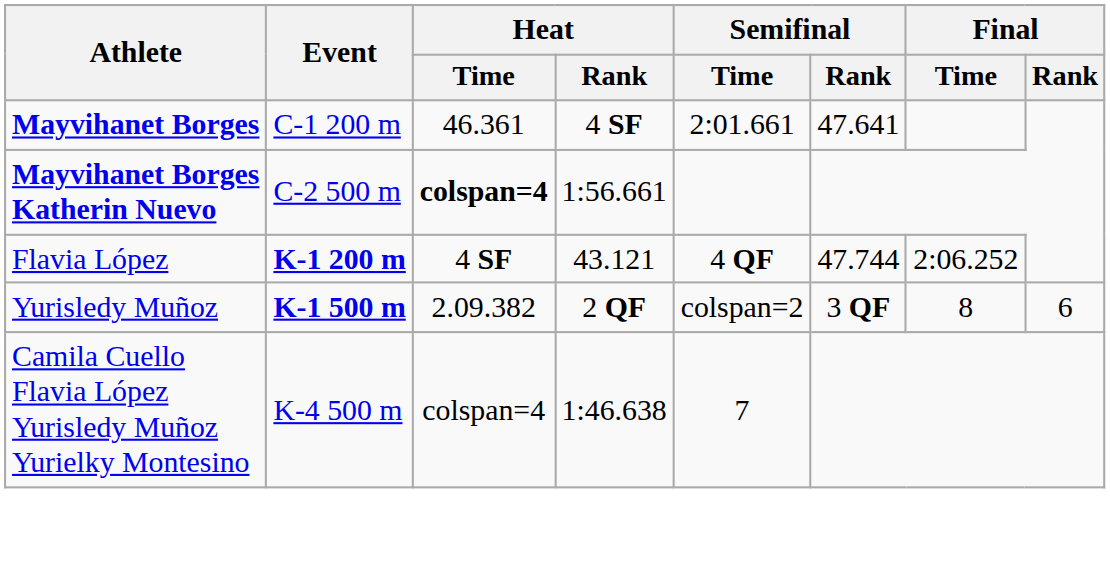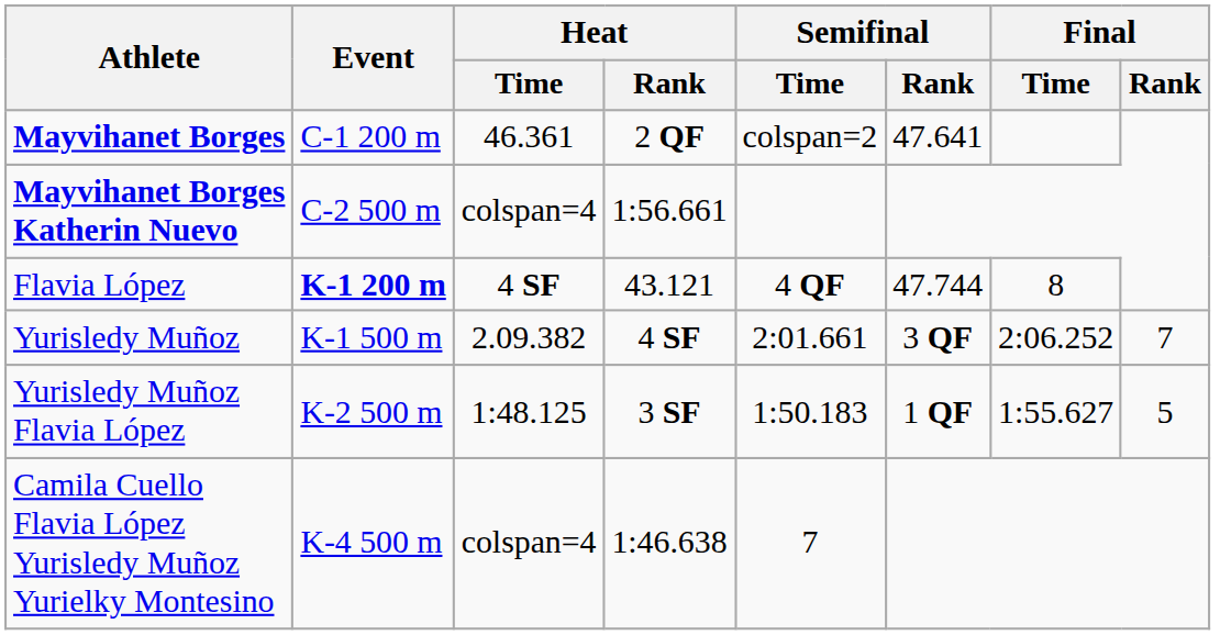Mayvihanet Borges | Heat / Rank: 4 SF -> 2 QF
Mayvihanet Borges | Semifinal / Time: 2:01.661 -> colspan=2
Mayvihanet Borges Katherin Nuevo | Heat / Time: bold -> normal
Flavia López | Final / Time: 2:06.252 -> 8
Yurisledy Muñoz | Event: bold -> normal
Yurisledy Muñoz | Heat / Rank: 2 QF -> 4 SF
Yurisledy Muñoz | Semifinal / Time: colspan=2 -> 2:01.661
Yurisledy Muñoz | Final / Time: 8 -> 2:06.252
Yurisledy Muñoz | Final / Rank: 6 -> 7
+ row: Yurisledy Muñoz Flavia López | K-2 500 m | 1:48.125 | 3 SF | 1:50.183 | 1 QF | 1:55.627 | 5
